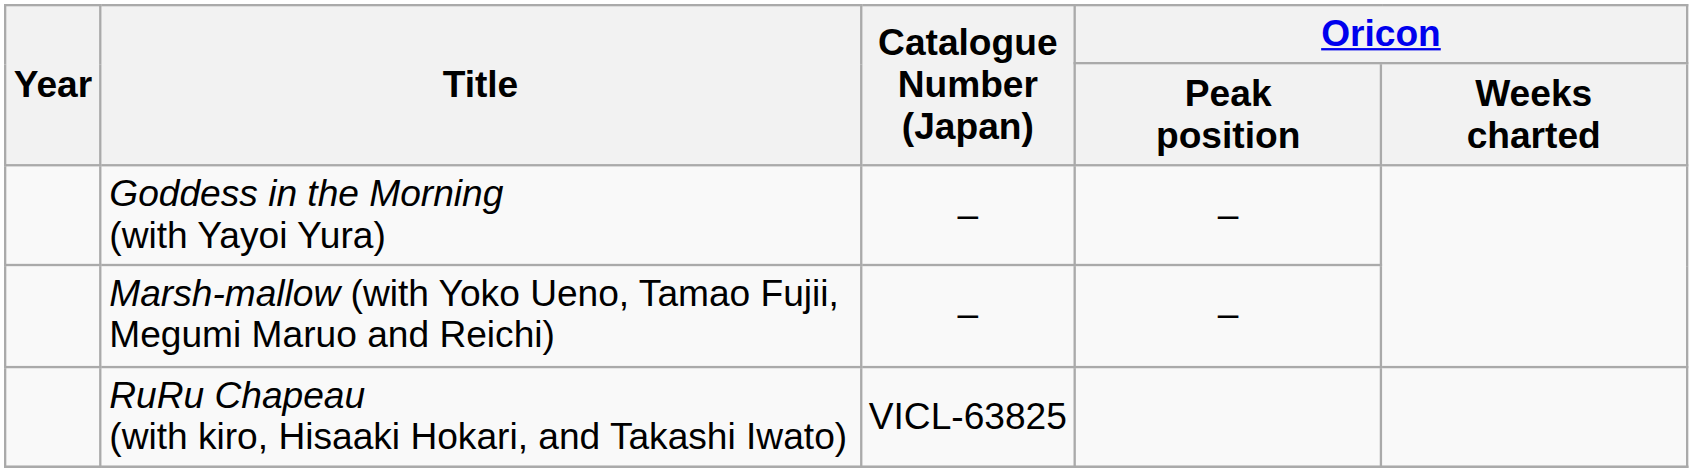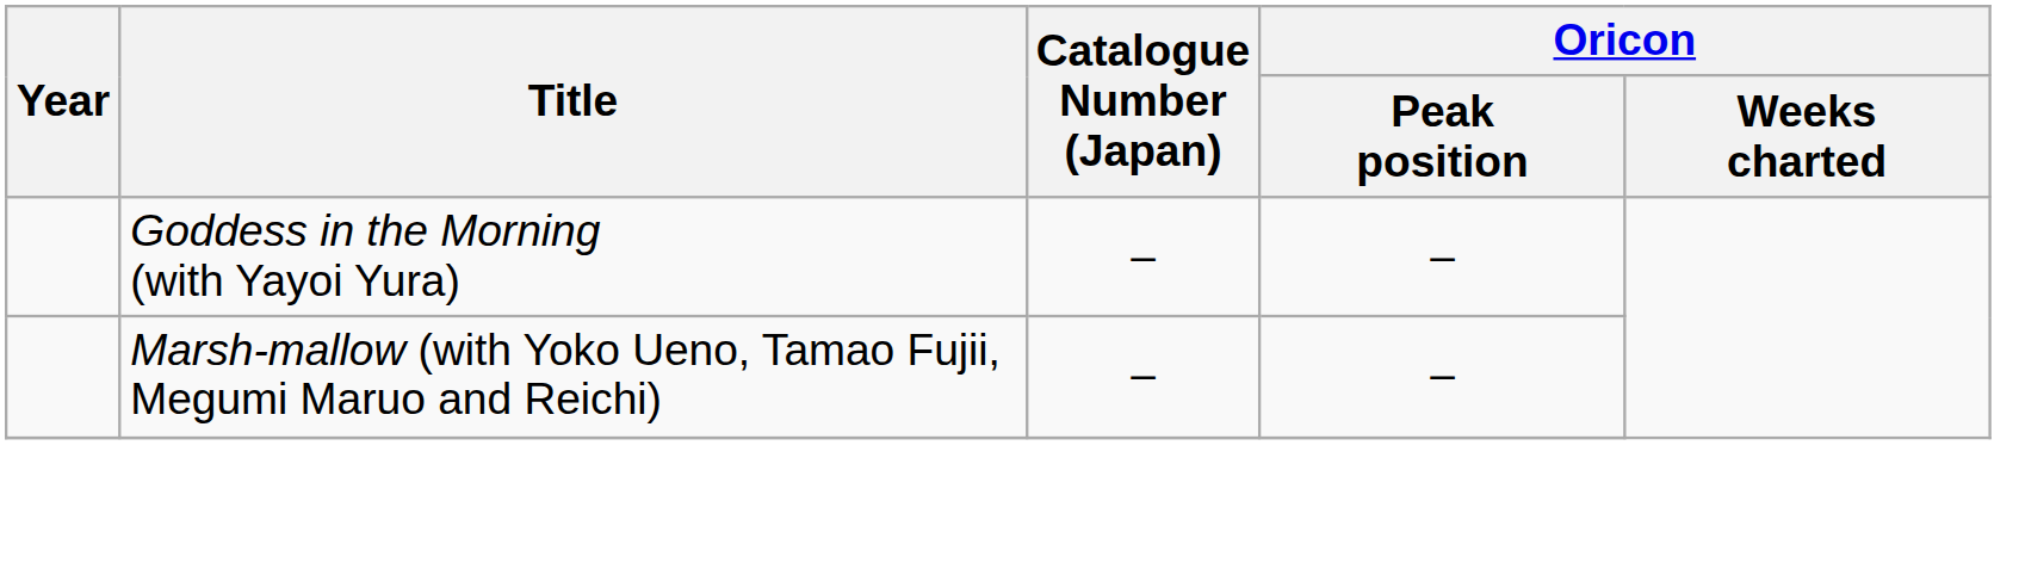- row: RuRu Chapeau (with kiro, Hisaaki Hokari, and Takashi Iwato) | VICL-63825
